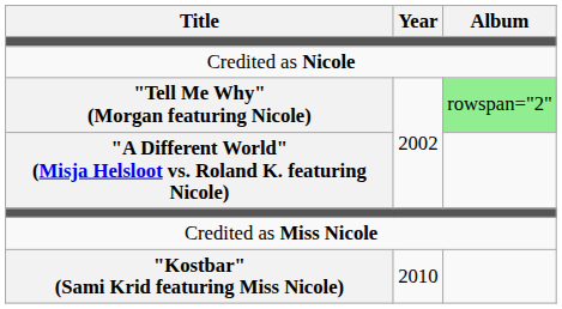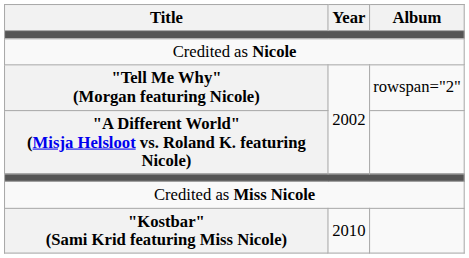"Tell Me Why" (Morgan featuring Nicole) | Album: lightgreen background -> no background
